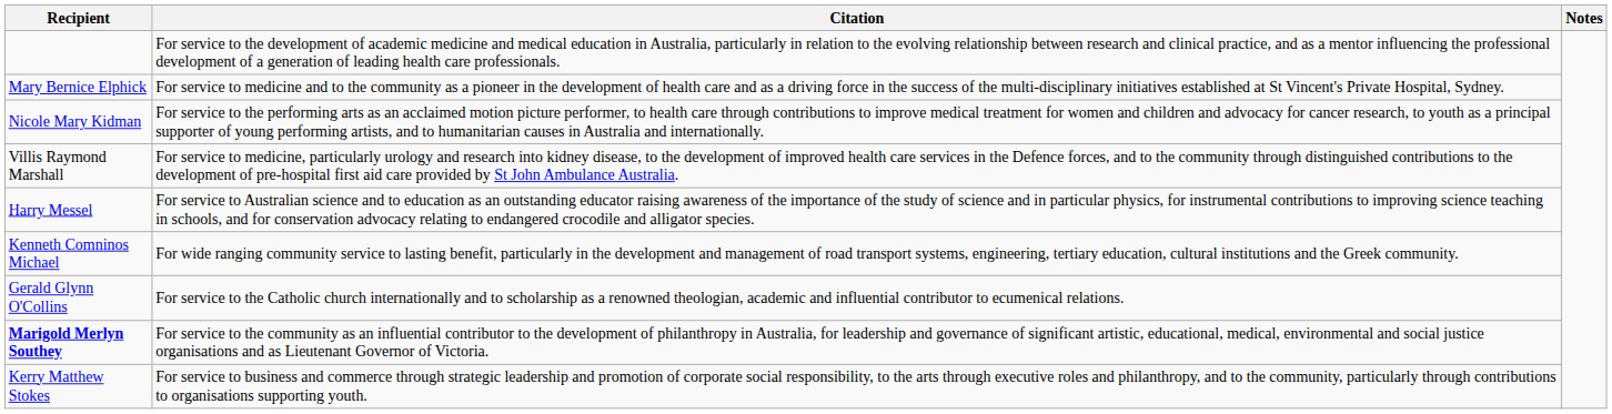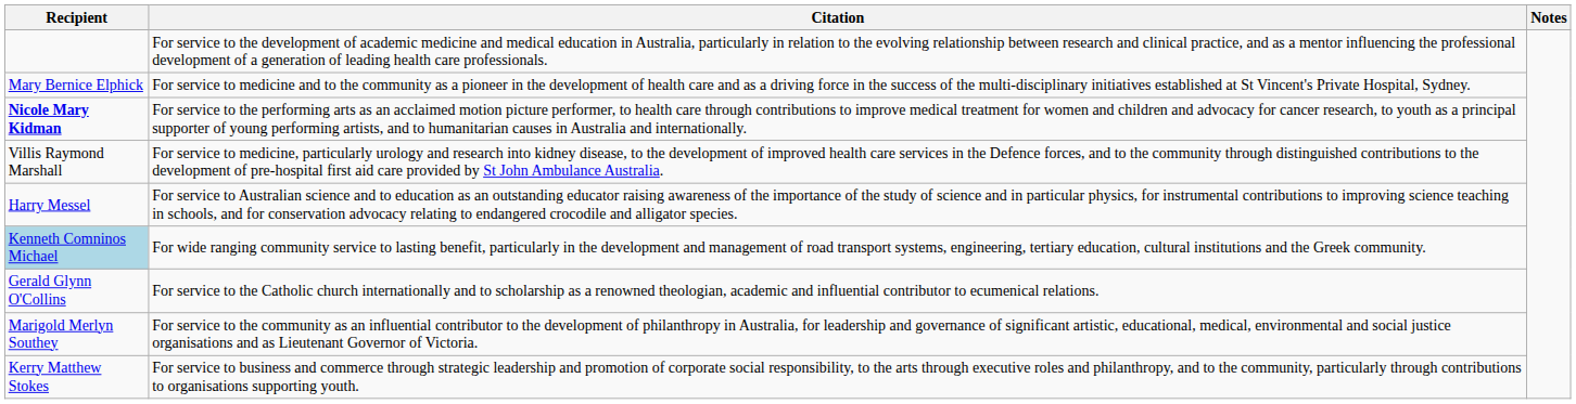Nicole Mary Kidman | Recipient: normal -> bold
Kenneth Comninos Michael | Recipient: no background -> lightblue background
Marigold Merlyn Southey | Recipient: bold -> normal
